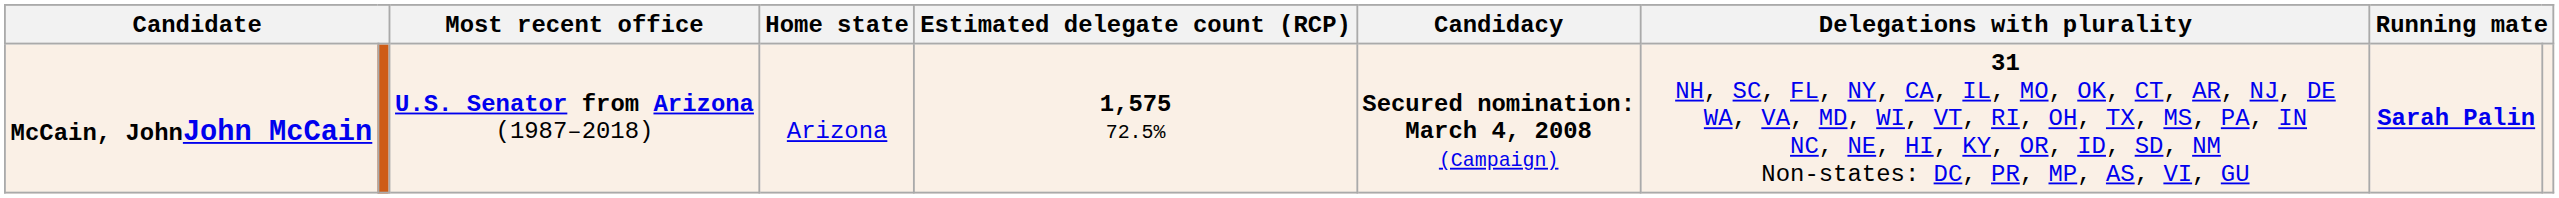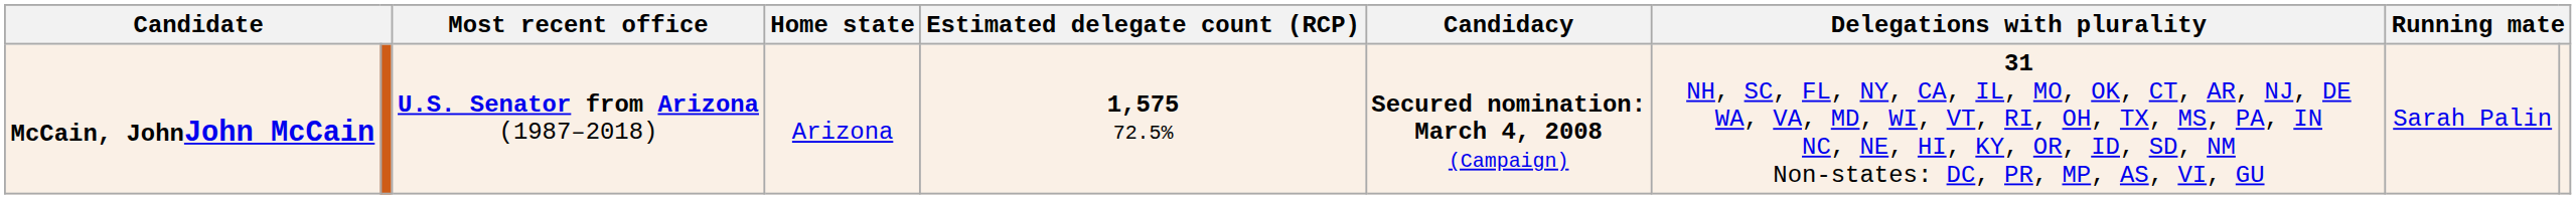McCain, JohnJohn McCain | column 8: bold -> normal
